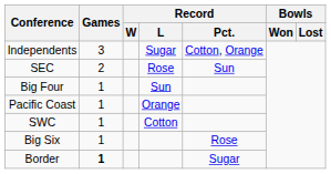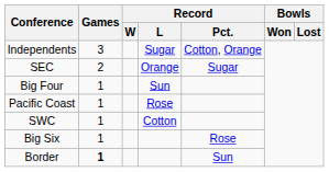SEC | Record / L: Rose -> Orange
SEC | Record / Pct.: Sun -> Sugar
Pacific Coast | Record / L: Orange -> Rose
Border | Record / Pct.: Sugar -> Sun
